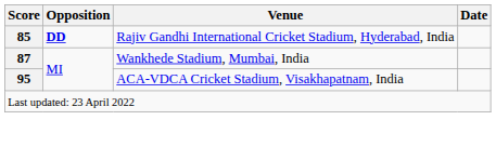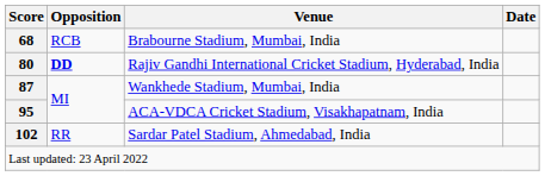+ row: 68 | RCB | Brabourne Stadium, Mumbai, India
Rajiv Gandhi International Cricket Stadium, Hyderabad, India | Score: 85 -> 80
+ row: 102 | RR | Sardar Patel Stadium, Ahmedabad, India
